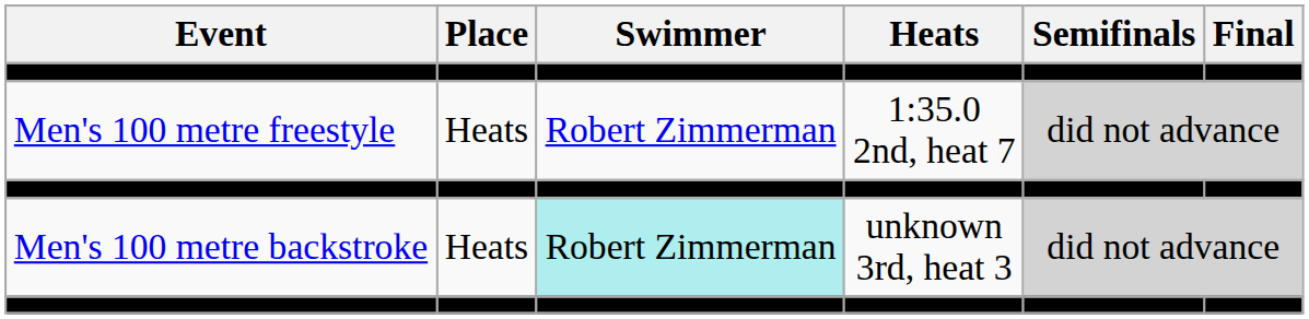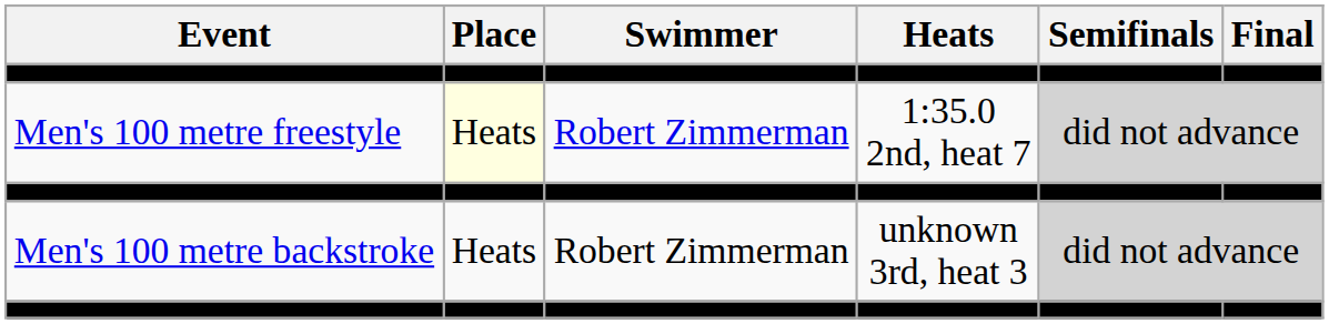Men's 100 metre freestyle | Place: no background -> lightyellow background
Men's 100 metre backstroke | Swimmer: paleturquoise background -> no background
